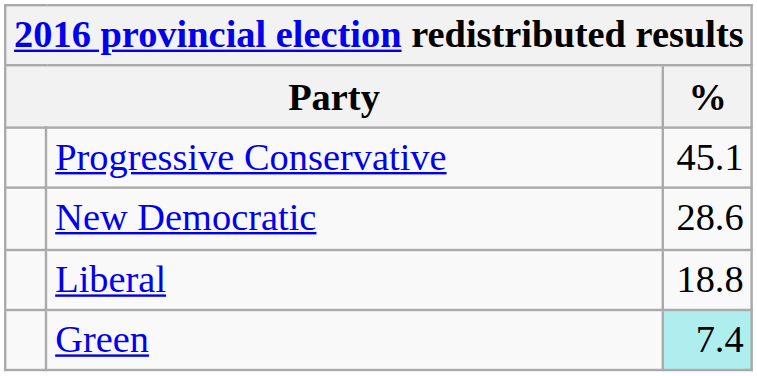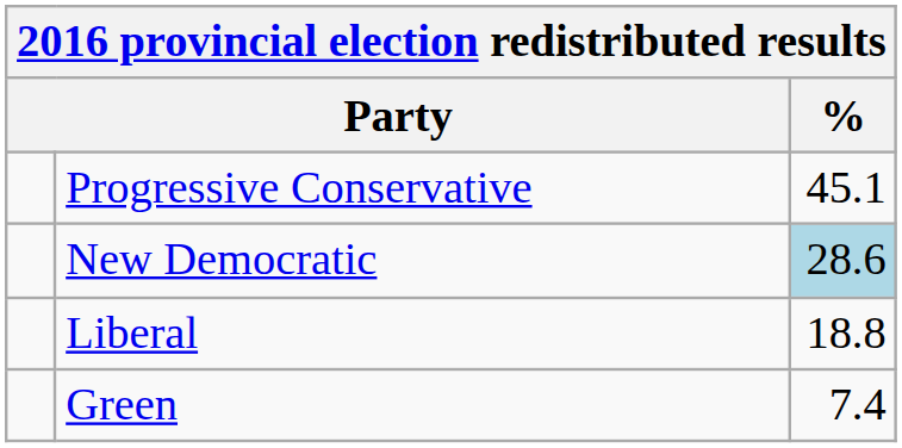New Democratic | %: no background -> lightblue background
Green | %: paleturquoise background -> no background
